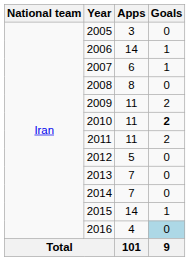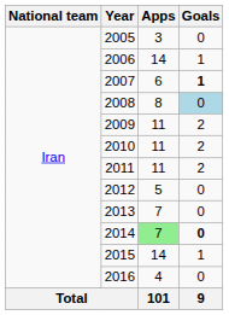2007 | Goals: normal -> bold
2008 | Goals: no background -> lightblue background
2010 | Goals: bold -> normal
2014 | Apps: no background -> lightgreen background
2014 | Goals: normal -> bold
2016 | Goals: lightblue background -> no background
